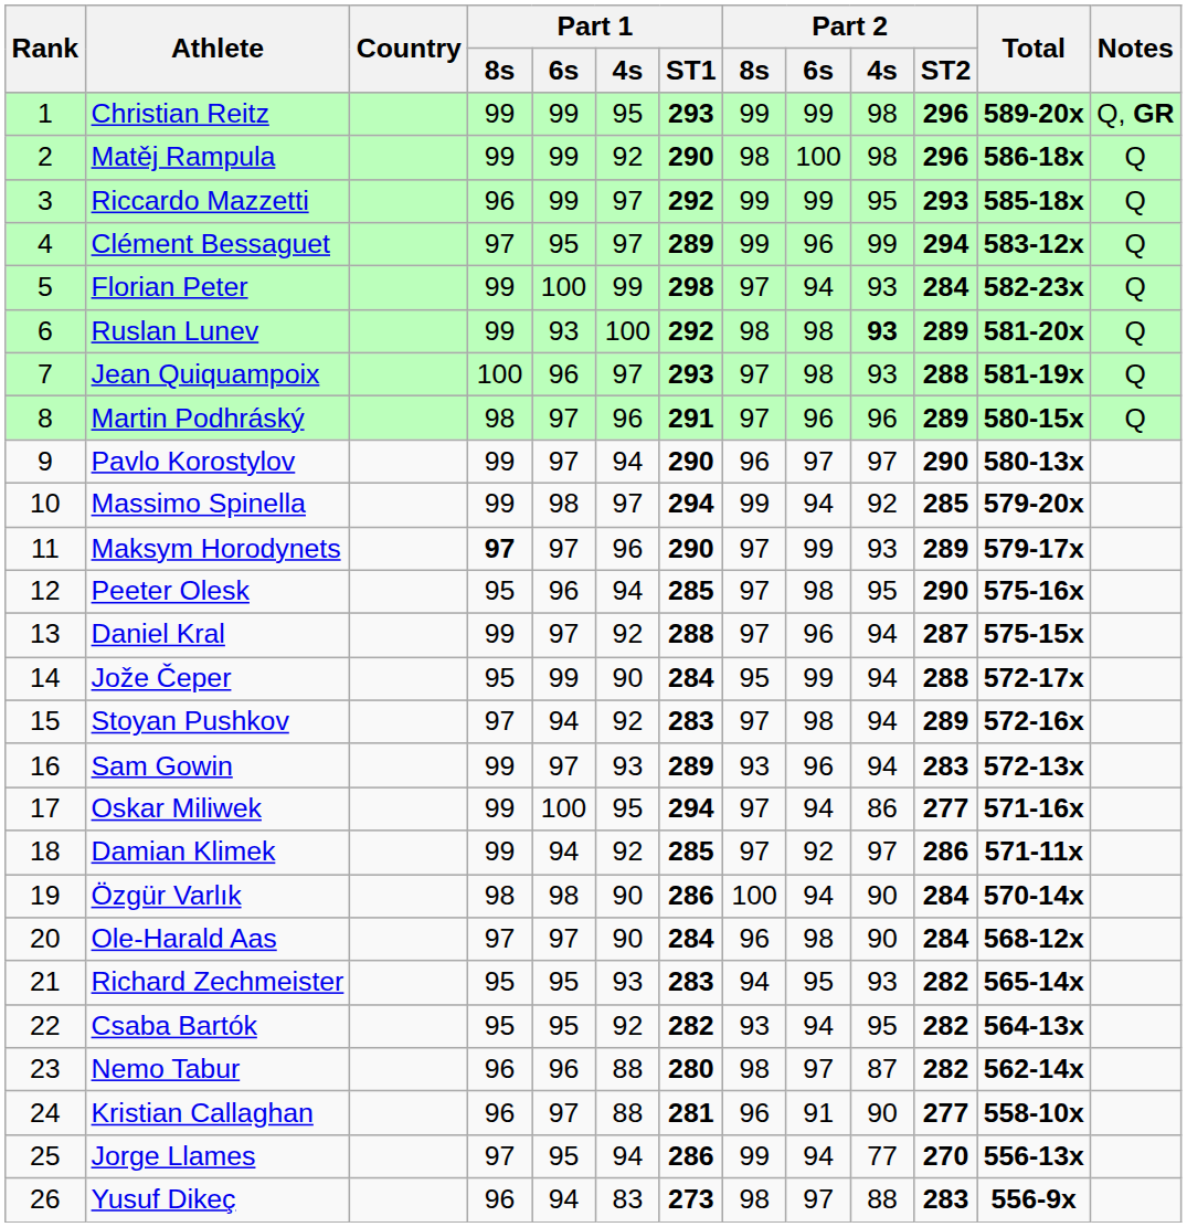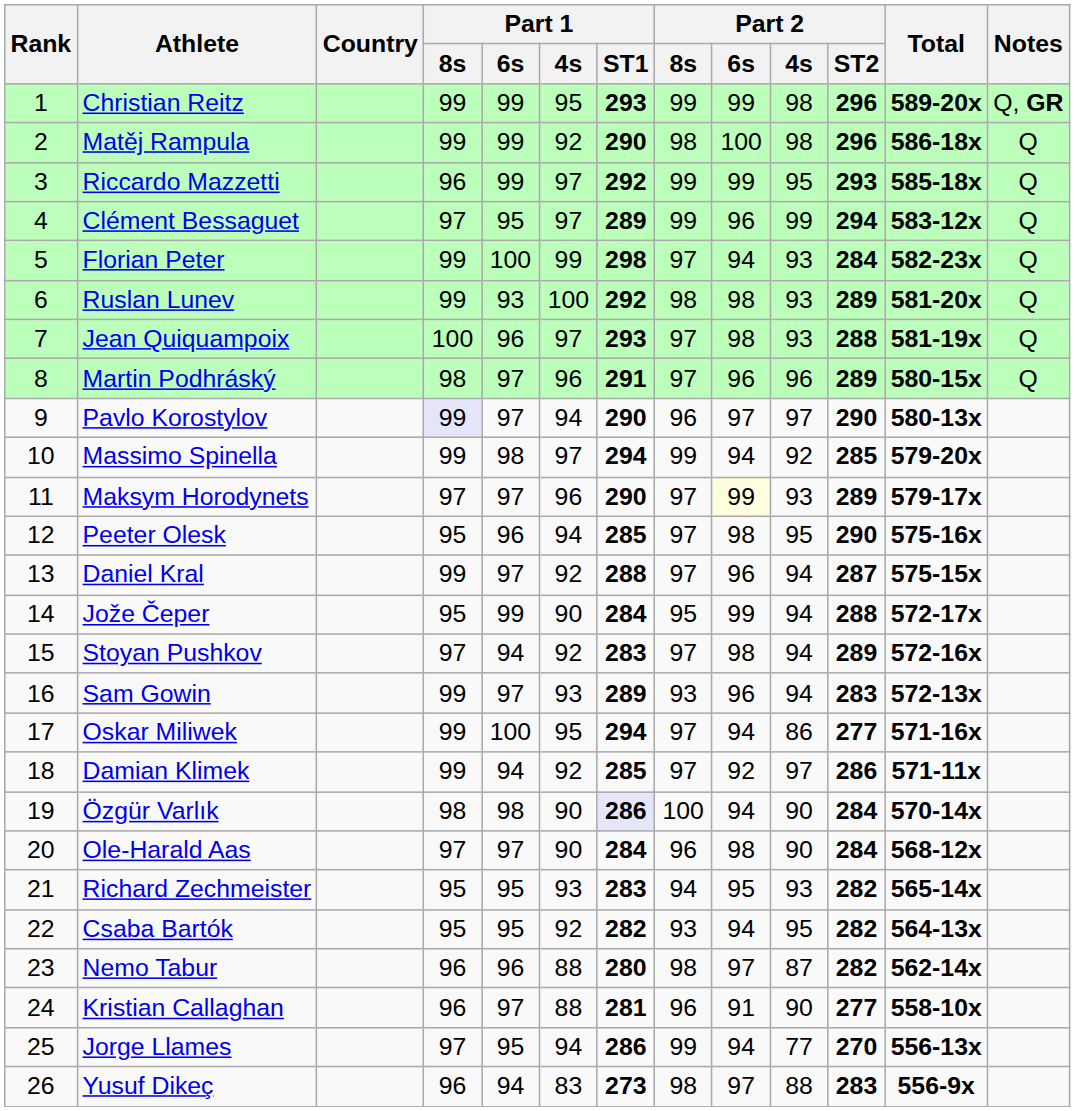Ruslan Lunev | Part 2 / 4s: bold -> normal
Pavlo Korostylov | Part 1 / 8s: no background -> lavender background
Maksym Horodynets | Part 1 / 8s: bold -> normal
Maksym Horodynets | Part 2 / 6s: no background -> lightyellow background
Özgür Varlık | Part 1 / ST1: no background -> lavender background
